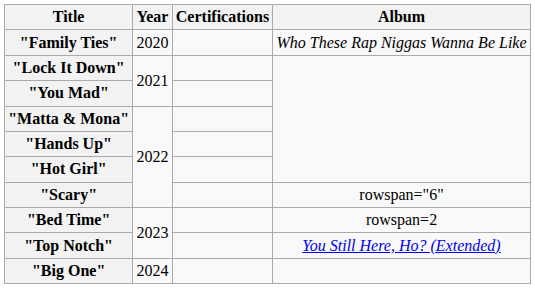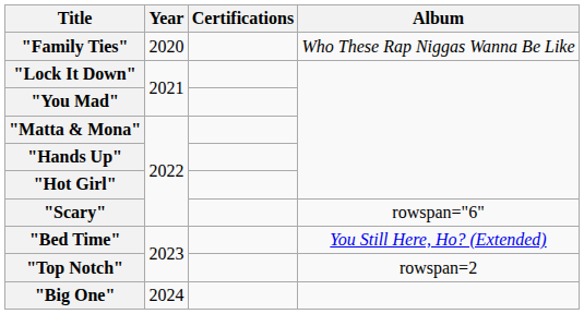"Bed Time" | Album: rowspan=2 -> You Still Here, Ho? (Extended)
"Top Notch" | Album: You Still Here, Ho? (Extended) -> rowspan=2
